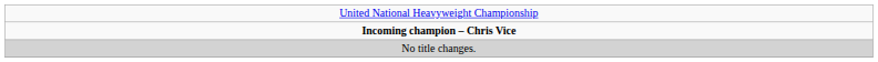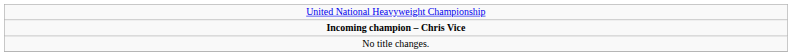No title changes. | column 1: lightgrey background -> no background
